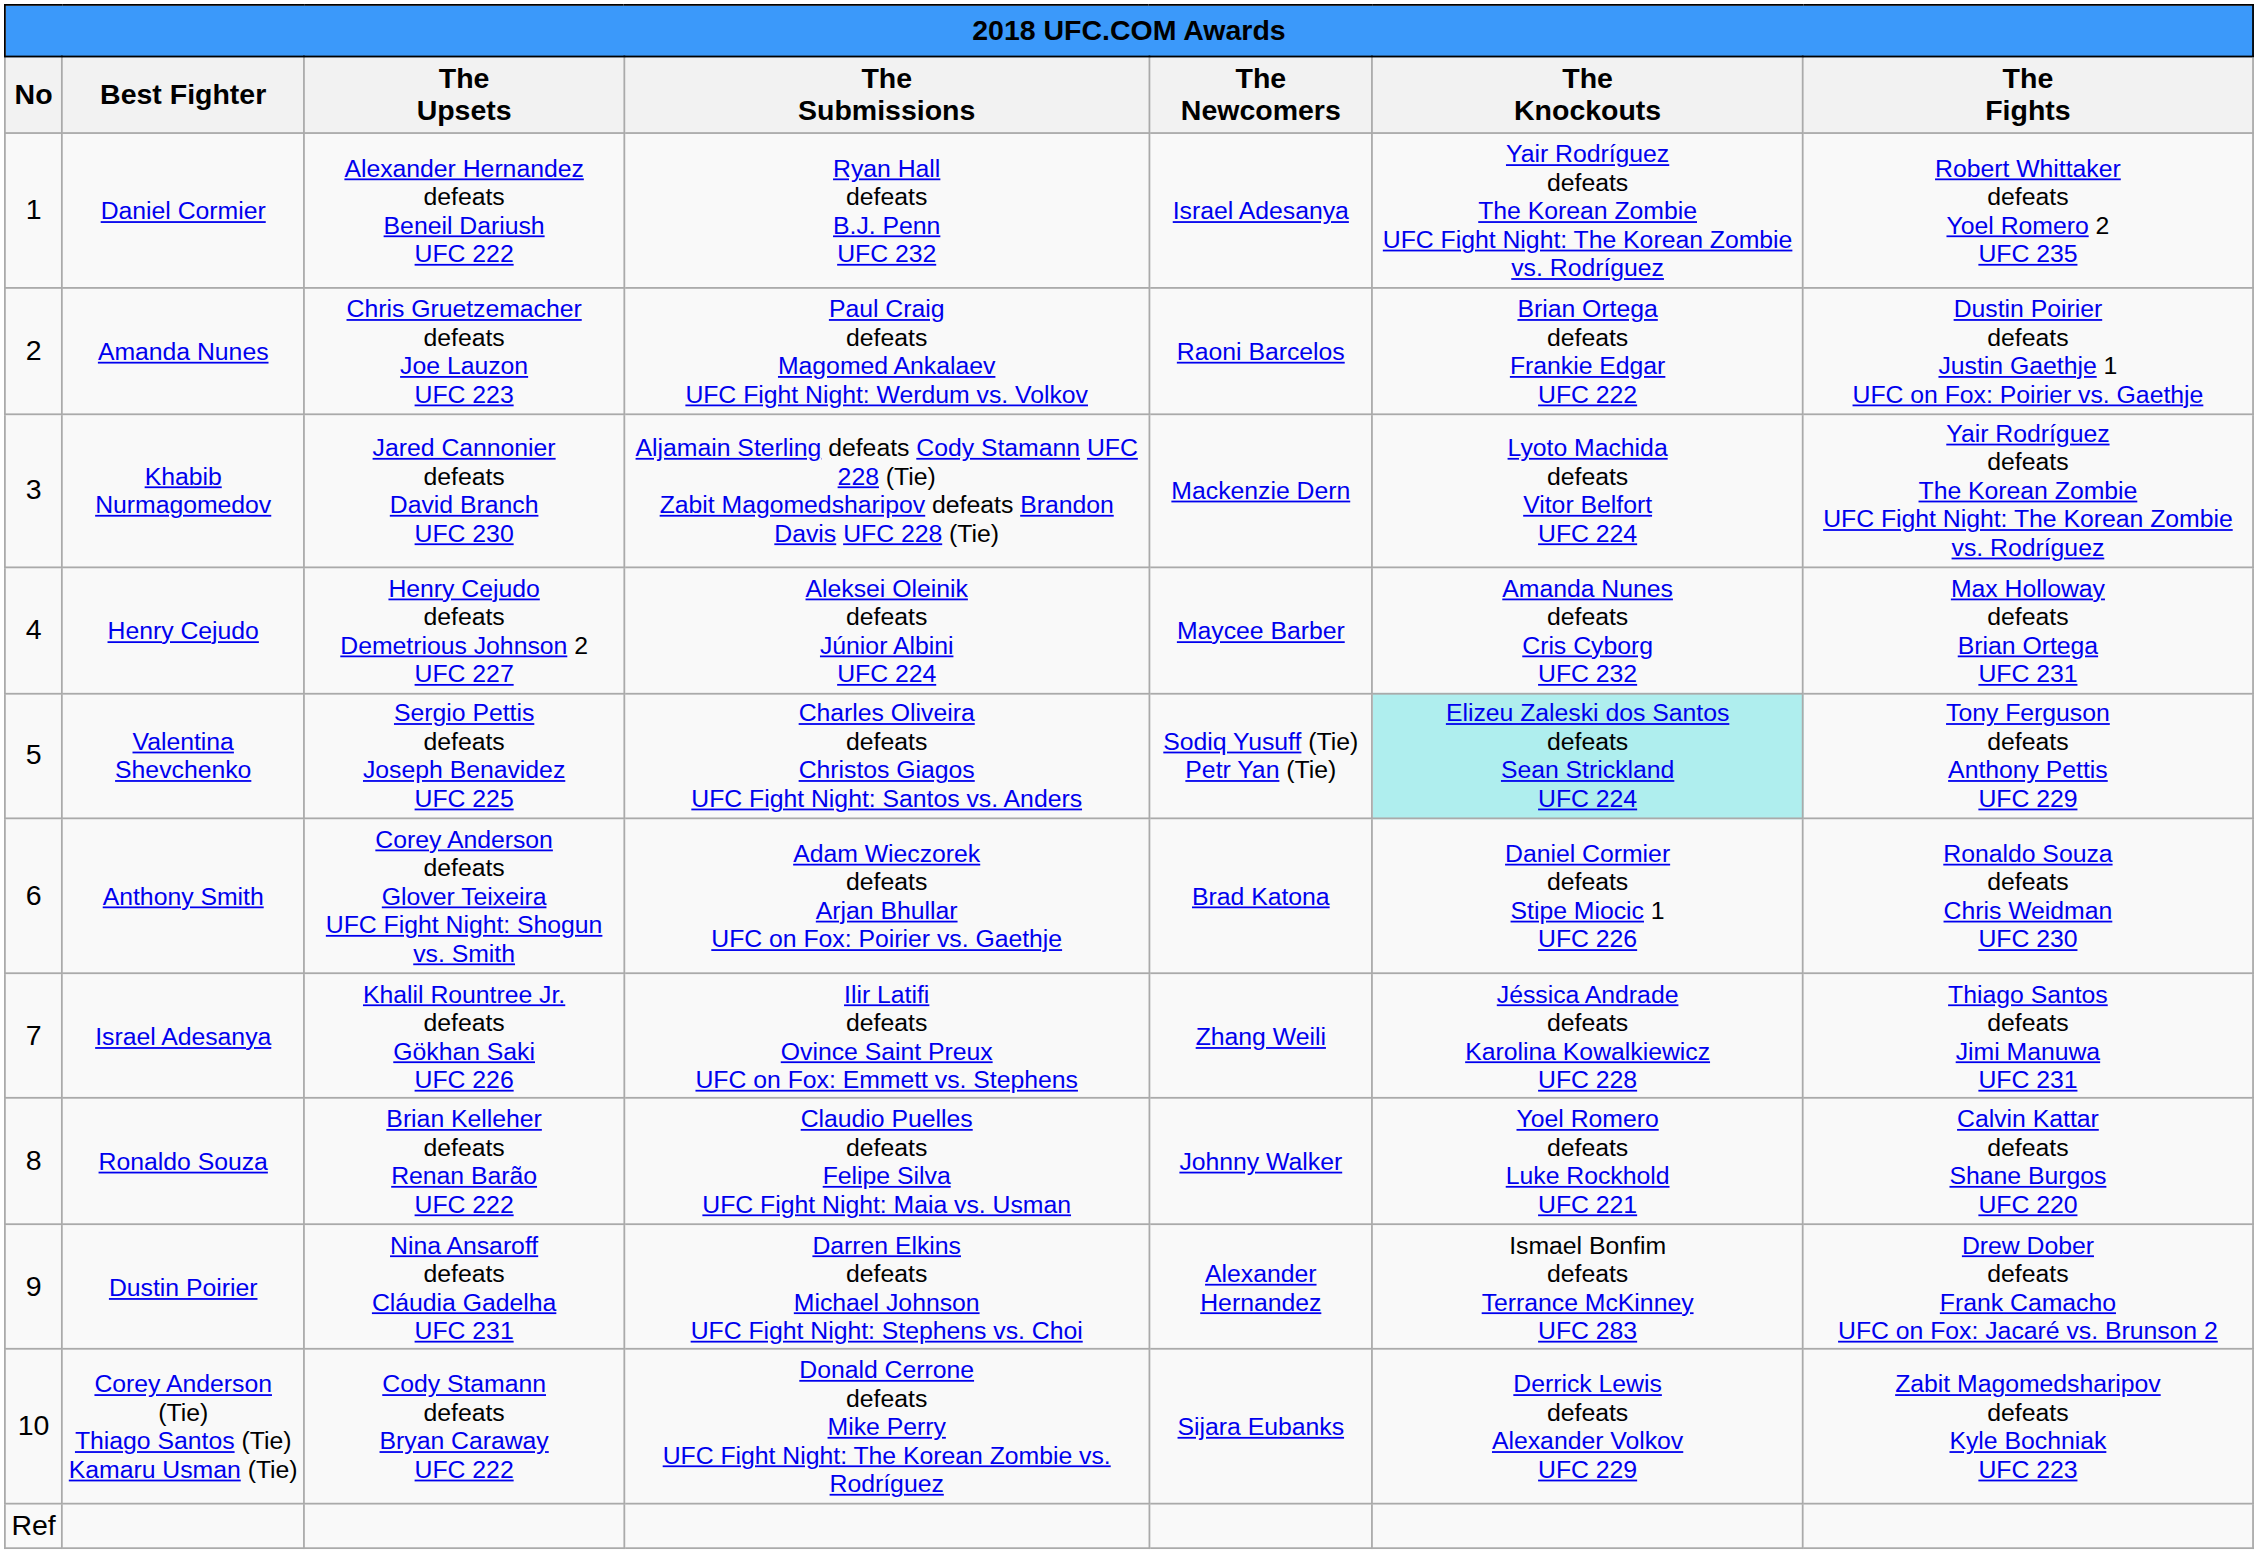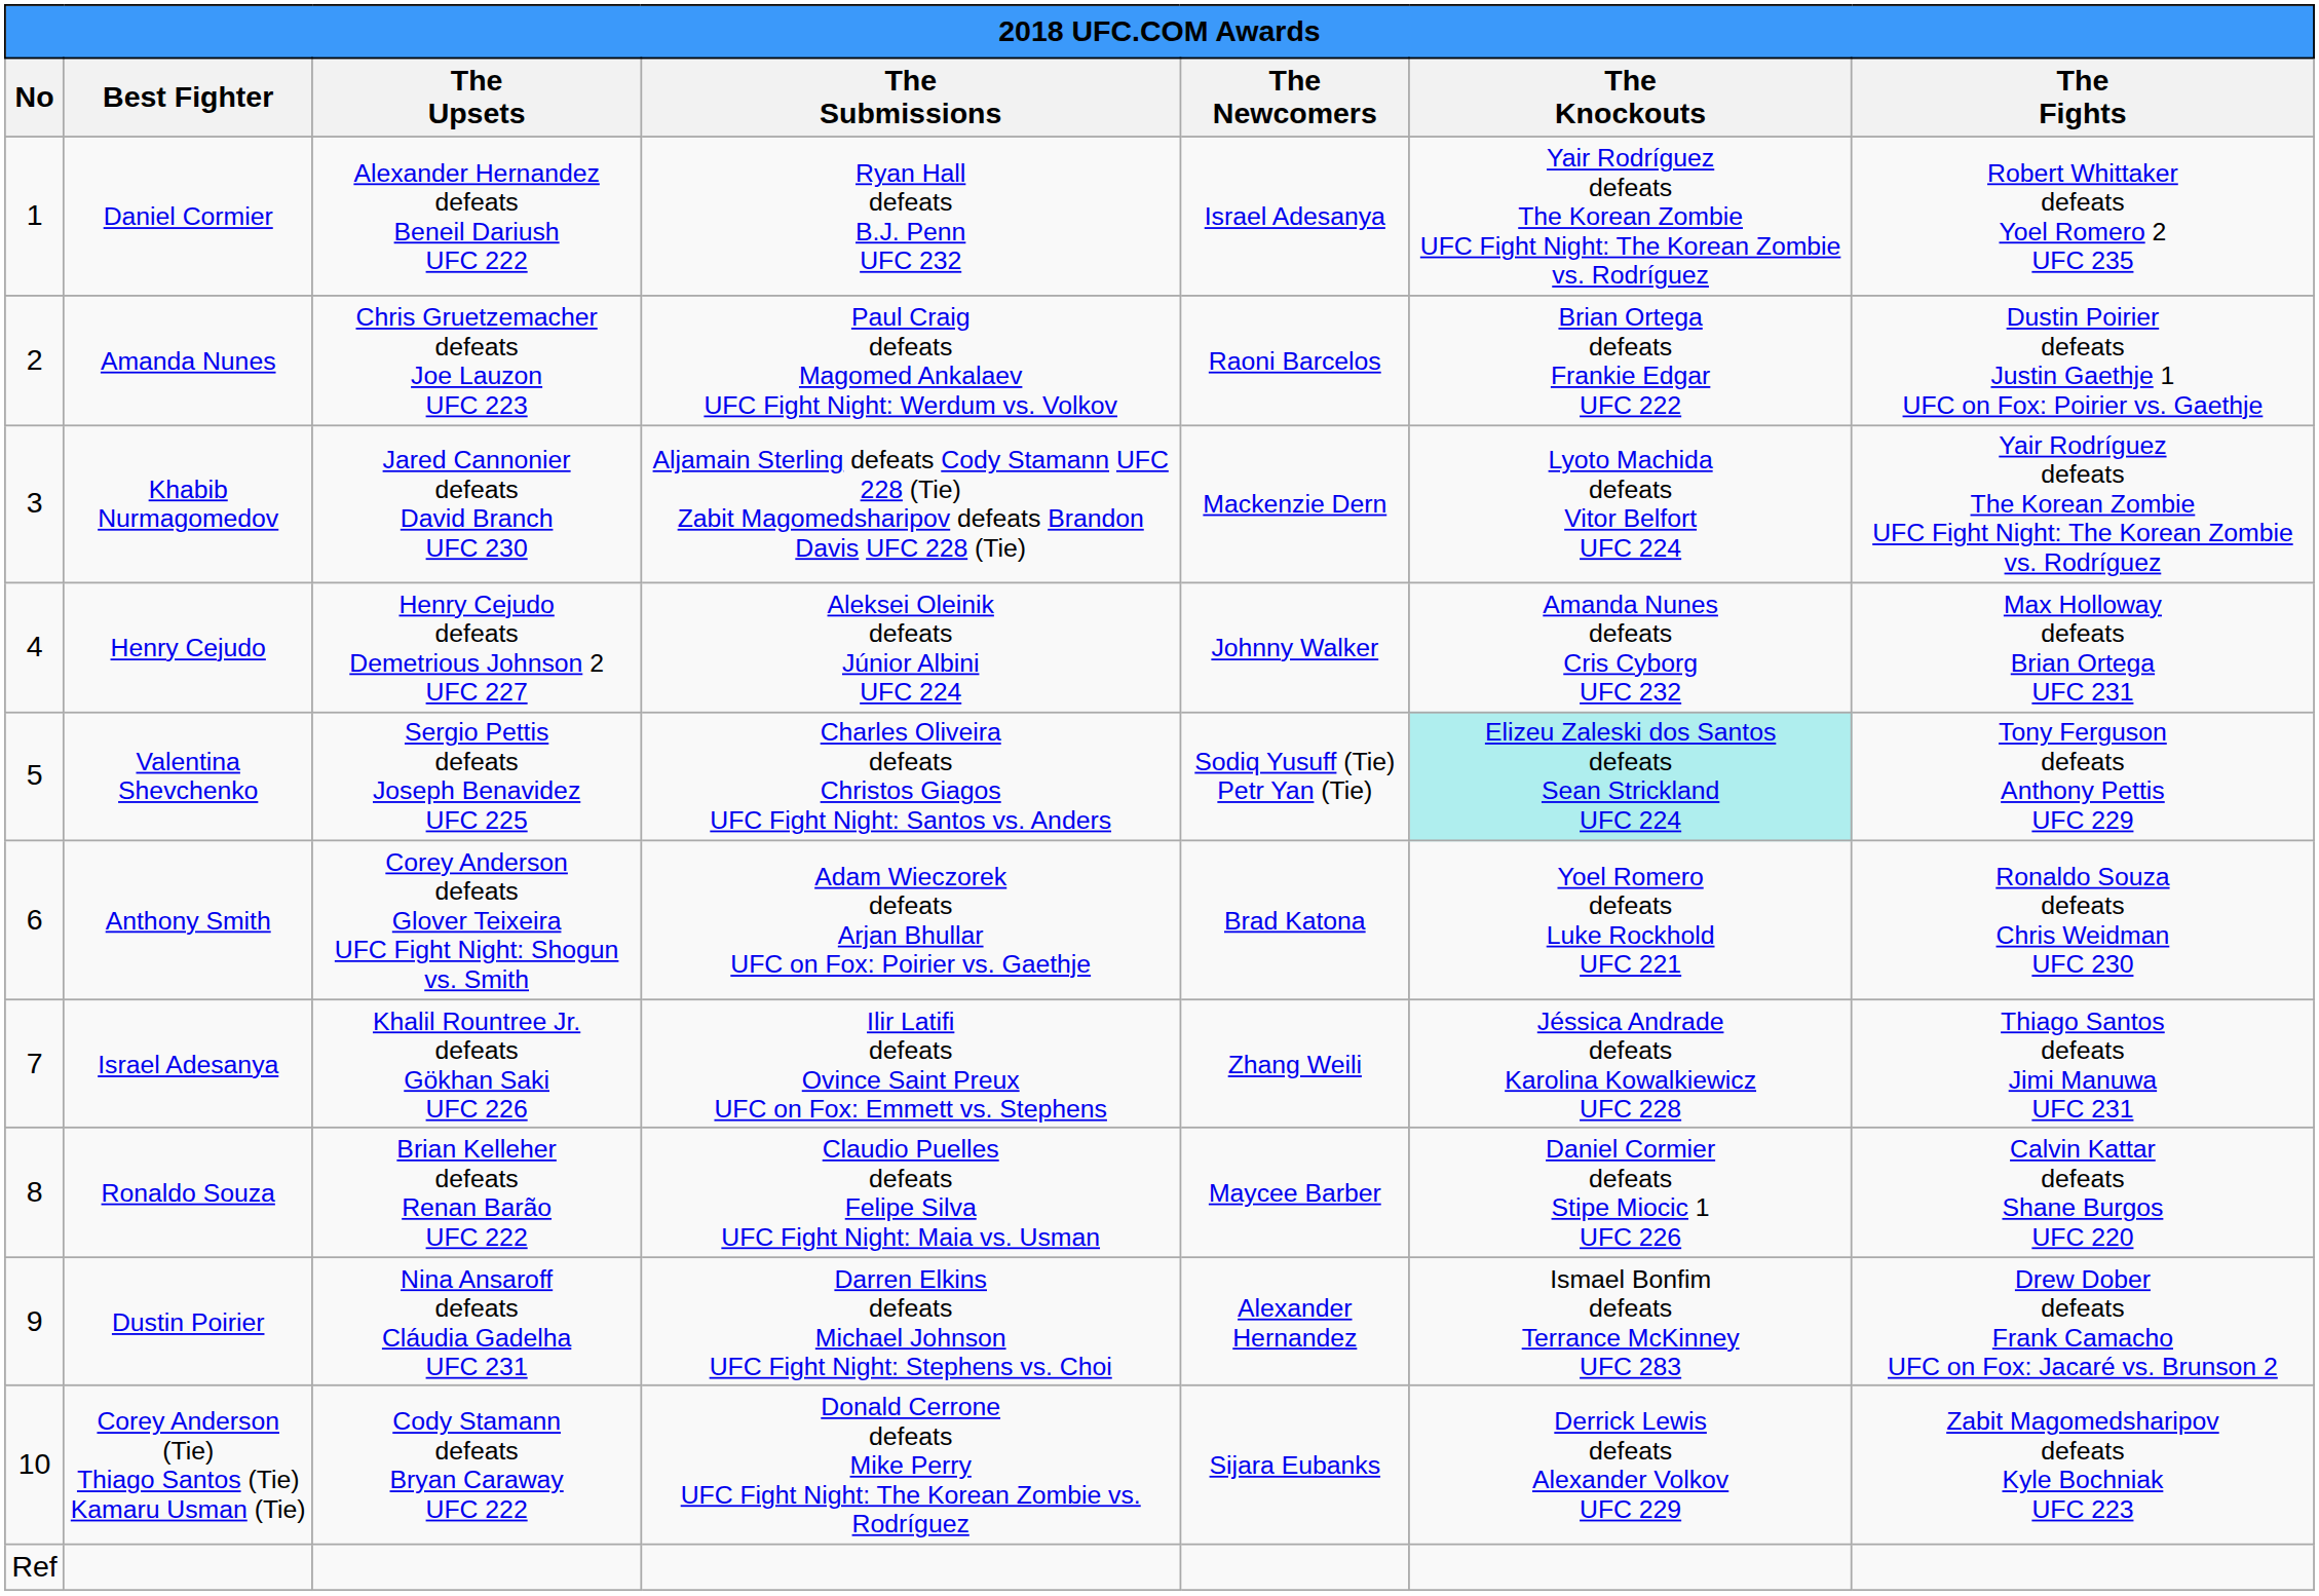Henry Cejudo | The Newcomers: Maycee Barber -> Johnny Walker
Anthony Smith | The Knockouts: Daniel Cormier defeats Stipe Miocic 1 UFC 226 -> Yoel Romero defeats Luke Rockhold UFC 221
Ronaldo Souza | The Newcomers: Johnny Walker -> Maycee Barber
Ronaldo Souza | The Knockouts: Yoel Romero defeats Luke Rockhold UFC 221 -> Daniel Cormier defeats Stipe Miocic 1 UFC 226
